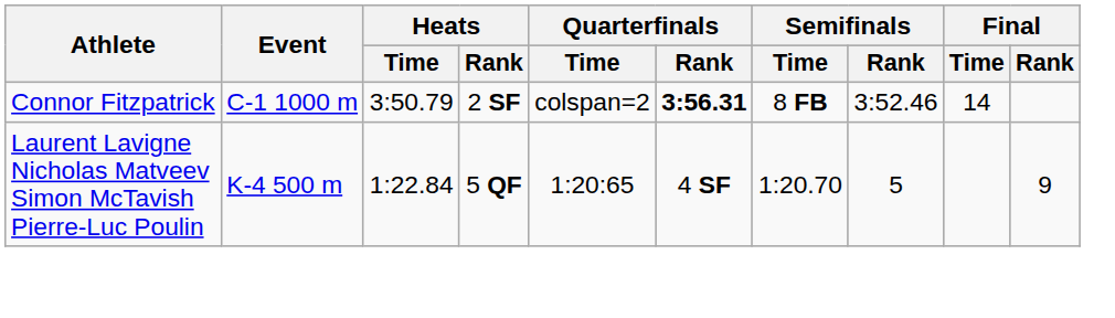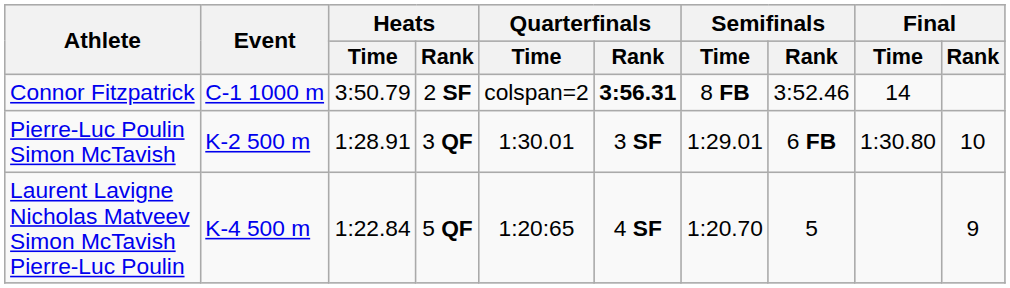+ row: Pierre-Luc Poulin Simon McTavish | K-2 500 m | 1:28.91 | 3 QF | 1:30.01 | 3 SF | 1:29.01 | 6 FB | 1:30.80 | 10
